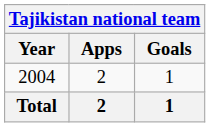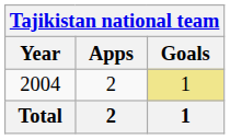2004 | Goals: no background -> khaki background
